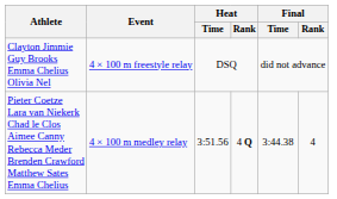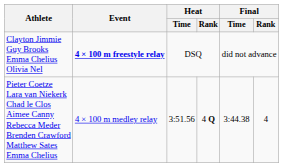Clayton Jimmie Guy Brooks Emma Chelius Olivia Nel | Event: normal -> bold
